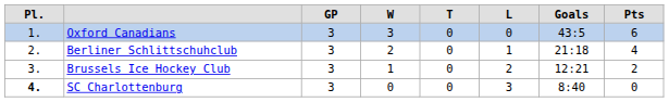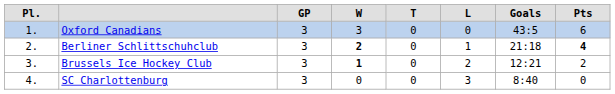Berliner Schlittschuhclub | column 4: normal -> bold
Berliner Schlittschuhclub | column 8: normal -> bold
Brussels Ice Hockey Club | column 4: normal -> bold
SC Charlottenburg | column 1: bold -> normal
